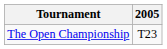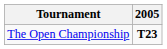The Open Championship | 2005: normal -> bold
